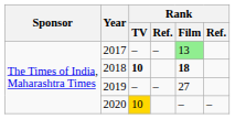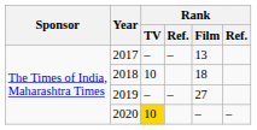2017 | Rank / Film: lightgreen background -> no background
2018 | Rank / TV: bold -> normal
2018 | Rank / Film: bold -> normal
